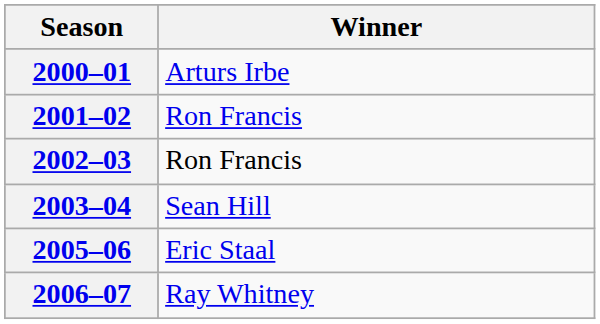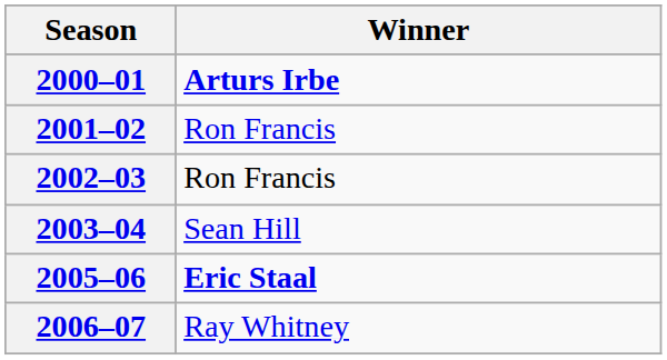2000–01 | Winner: normal -> bold
2005–06 | Winner: normal -> bold
